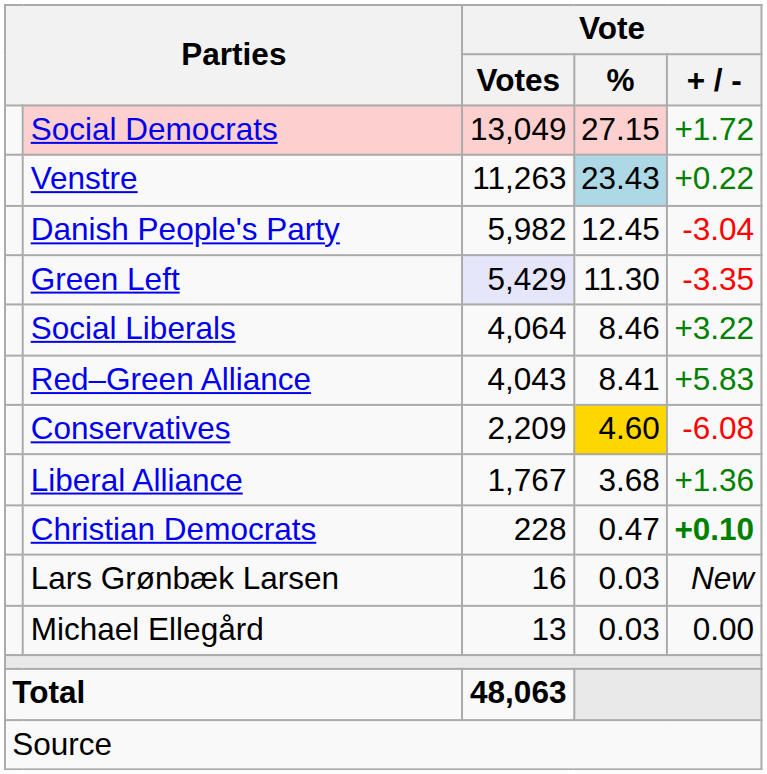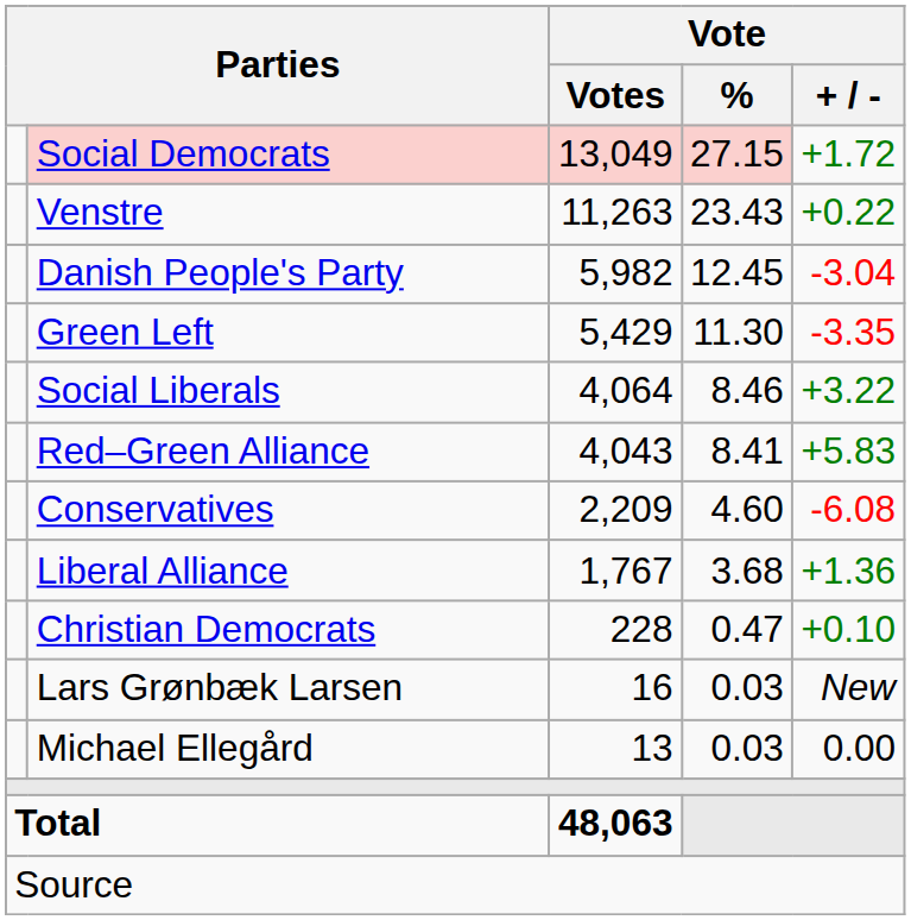Venstre | Vote / %: lightblue background -> no background
Green Left | Vote / Votes: lavender background -> no background
Conservatives | Vote / %: gold background -> no background
Christian Democrats | Vote / + / -: bold -> normal
